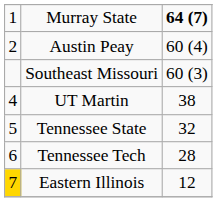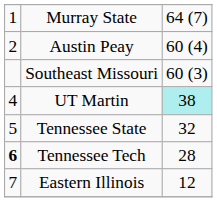Murray State | column 3: bold -> normal
UT Martin | column 3: no background -> paleturquoise background
Tennessee Tech | column 1: normal -> bold
Eastern Illinois | column 1: gold background -> no background
